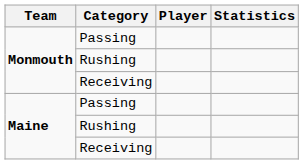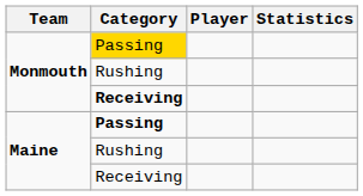Monmouth / Passing | Category: no background -> gold background
Monmouth / Receiving | Category: normal -> bold
Maine / Passing | Category: normal -> bold
